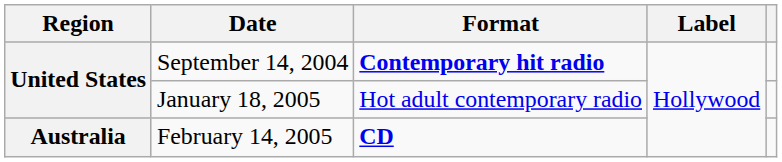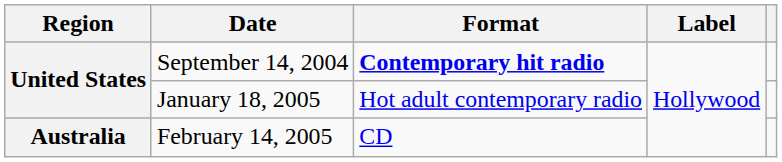February 14, 2005 | Format: bold -> normal
